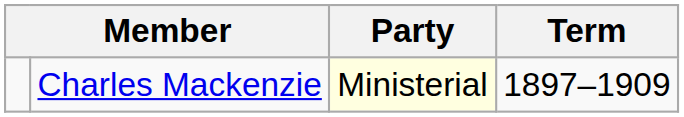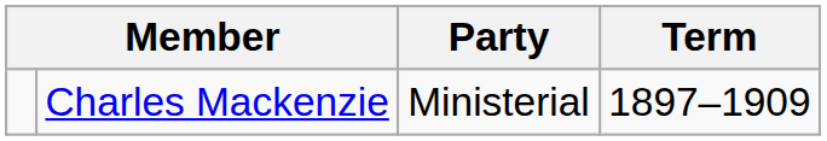Charles Mackenzie | Party: lightyellow background -> no background
